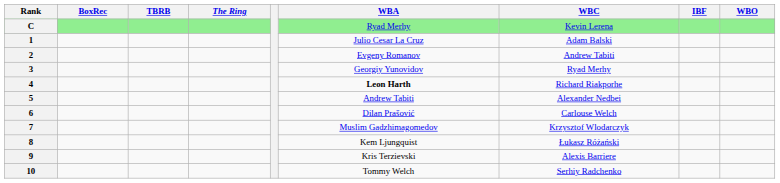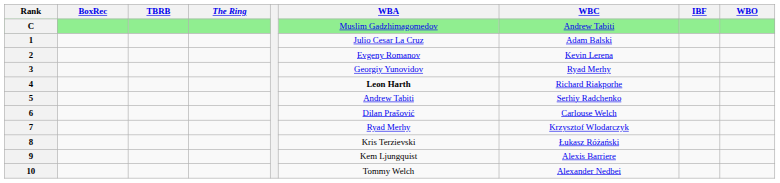C | WBA: Ryad Merhy -> Muslim Gadzhimagomedov
C | WBC: Kevin Lerena -> Andrew Tabiti
2 | WBC: Andrew Tabiti -> Kevin Lerena
5 | WBC: Alexander Nedbei -> Serhiy Radchenko
7 | WBA: Muslim Gadzhimagomedov -> Ryad Merhy
8 | WBA: Kem Ljungquist -> Kris Terzievski
9 | WBA: Kris Terzievski -> Kem Ljungquist
10 | WBC: Serhiy Radchenko -> Alexander Nedbei
